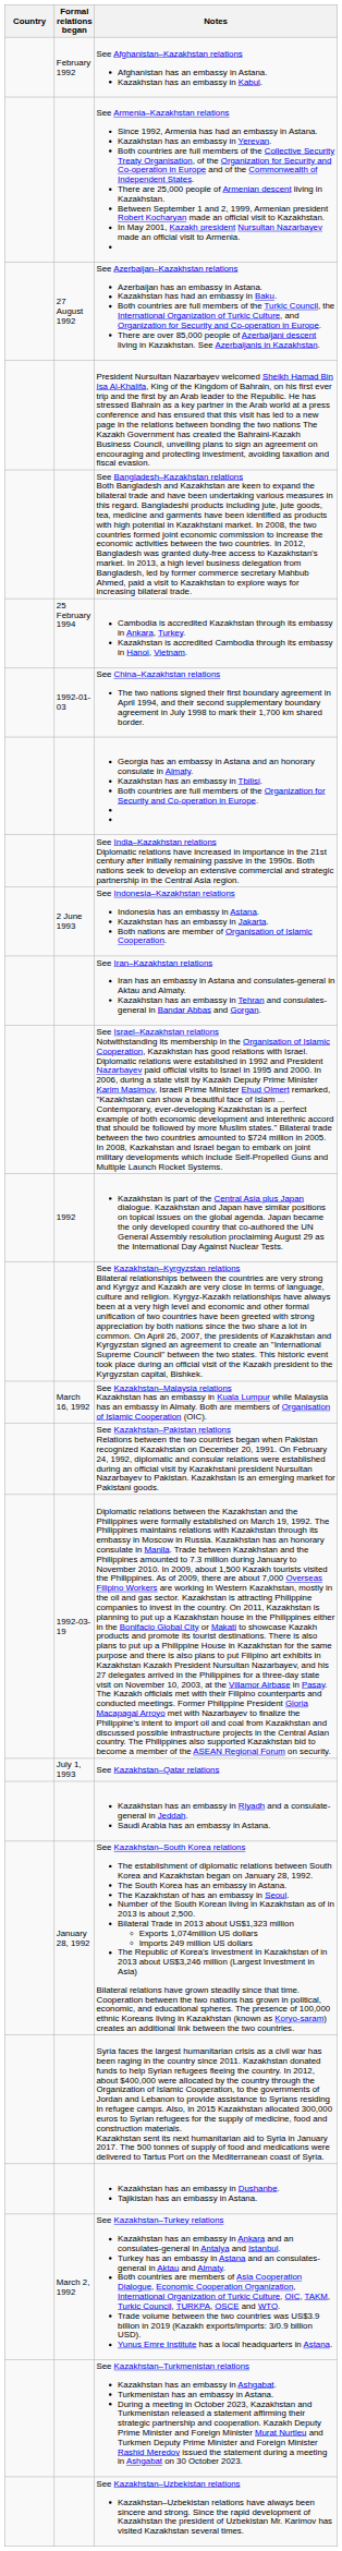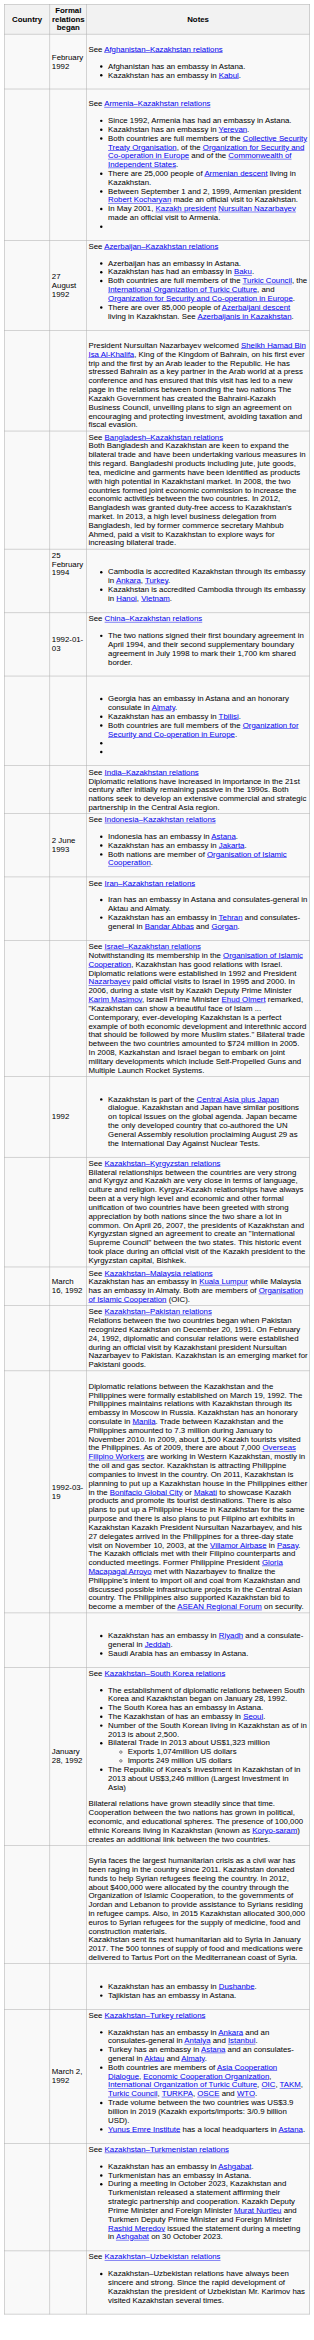- row: July 1, 1993 | See Kazakhstan–Qatar relations
